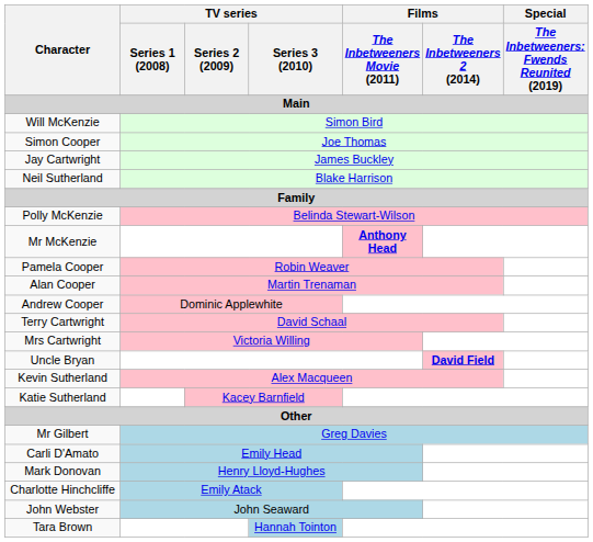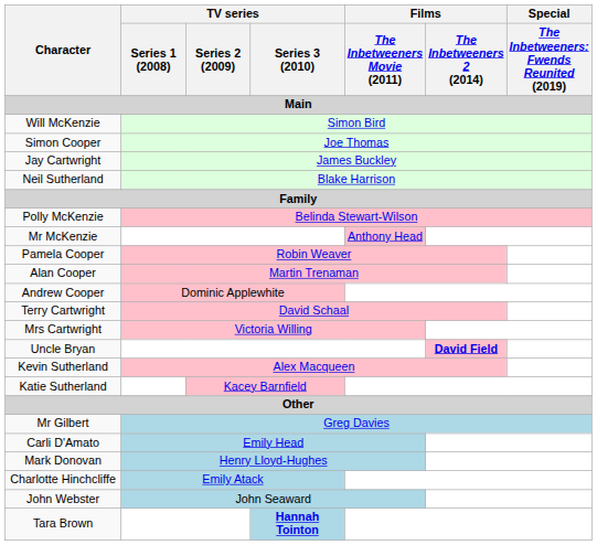Mr McKenzie | Films / The Inbetweeners Movie (2011): bold -> normal
Tara Brown | TV series / Series 3 (2010): normal -> bold
